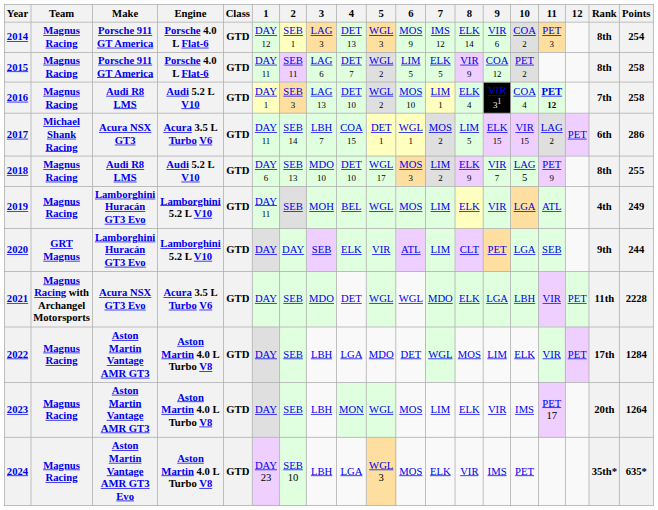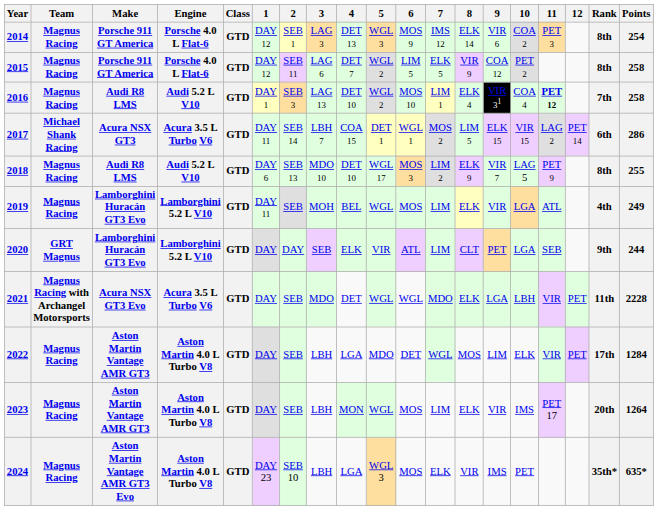2015 | 1: DAY 11 -> DAY 12
2017 | 12: PET -> PET 14
